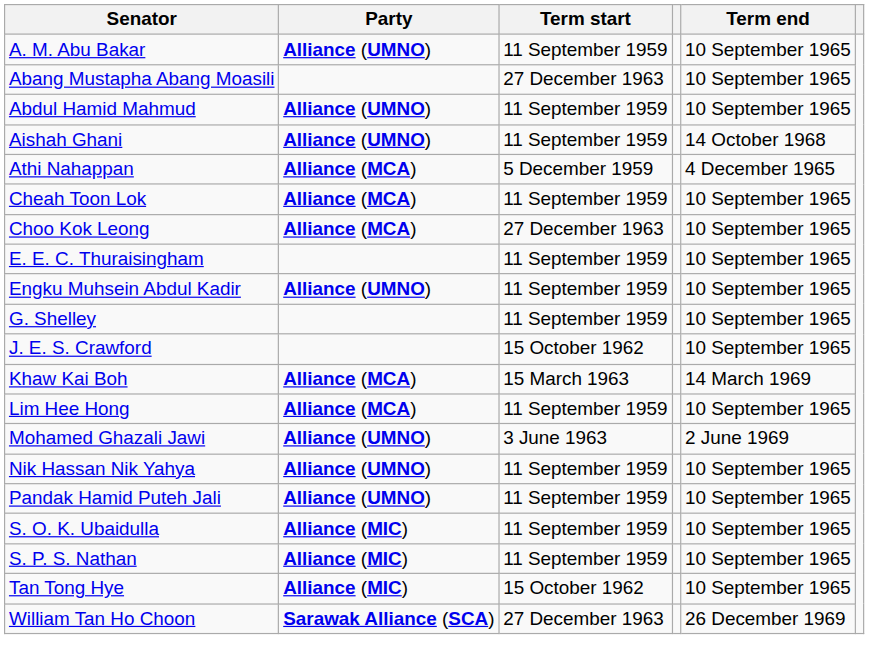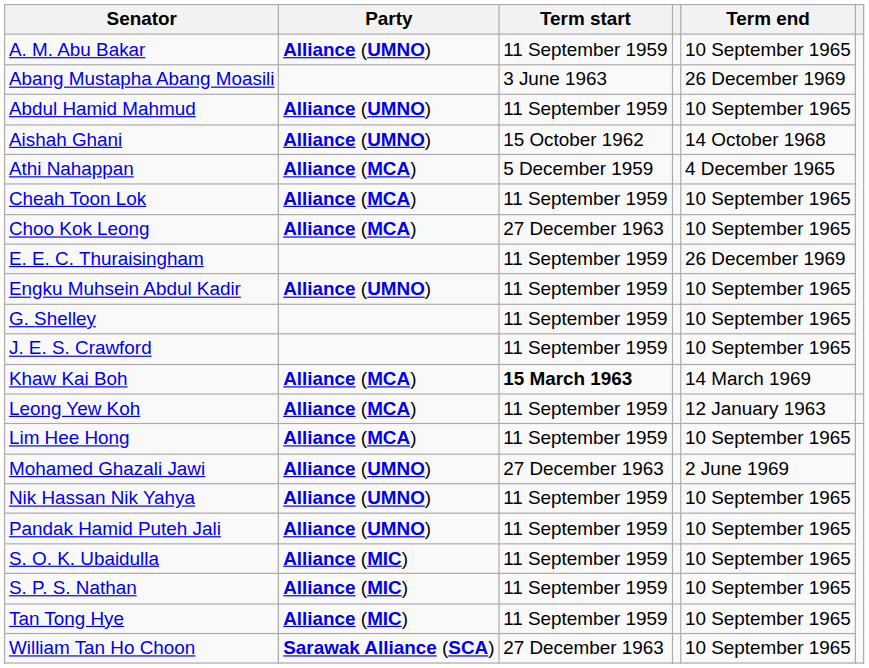Abang Mustapha Abang Moasili | Term start: 27 December 1963 -> 3 June 1963
Abang Mustapha Abang Moasili | Term end: 10 September 1965 -> 26 December 1969
Aishah Ghani | Term start: 11 September 1959 -> 15 October 1962
E. E. C. Thuraisingham | Term end: 10 September 1965 -> 26 December 1969
J. E. S. Crawford | Term start: 15 October 1962 -> 11 September 1959
Khaw Kai Boh | Term start: normal -> bold
+ row: Leong Yew Koh | Alliance (MCA) | 11 September 1959 | 12 January 1963
Mohamed Ghazali Jawi | Term start: 3 June 1963 -> 27 December 1963
Tan Tong Hye | Term start: 15 October 1962 -> 11 September 1959
William Tan Ho Choon | Term end: 26 December 1969 -> 10 September 1965
